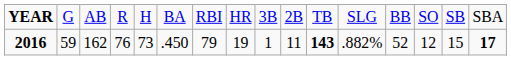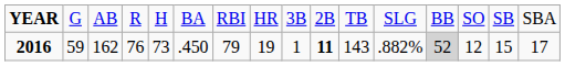2016 | column 10: normal -> bold
2016 | column 11: bold -> normal
2016 | column 13: no background -> lightgrey background
2016 | column 16: bold -> normal
